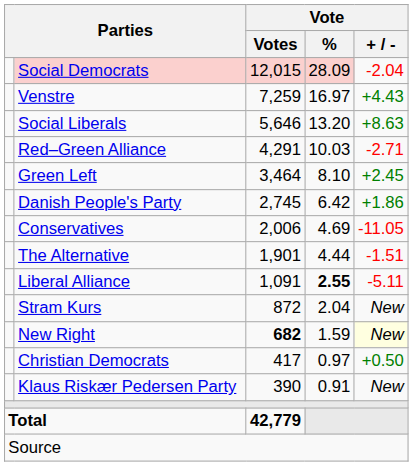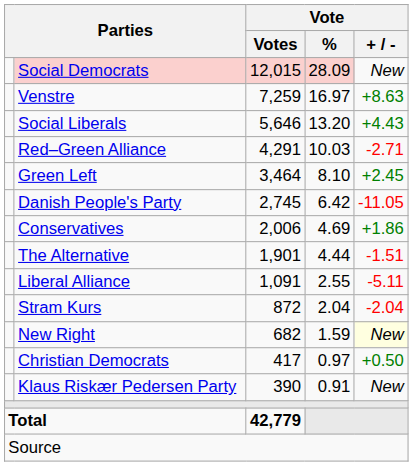Social Democrats | Vote / + / -: -2.04 -> New
Venstre | Vote / + / -: +4.43 -> +8.63
Social Liberals | Vote / + / -: +8.63 -> +4.43
Danish People's Party | Vote / + / -: +1.86 -> -11.05
Conservatives | Vote / + / -: -11.05 -> +1.86
Liberal Alliance | Vote / %: bold -> normal
Stram Kurs | Vote / + / -: New -> -2.04
New Right | Vote / Votes: bold -> normal
